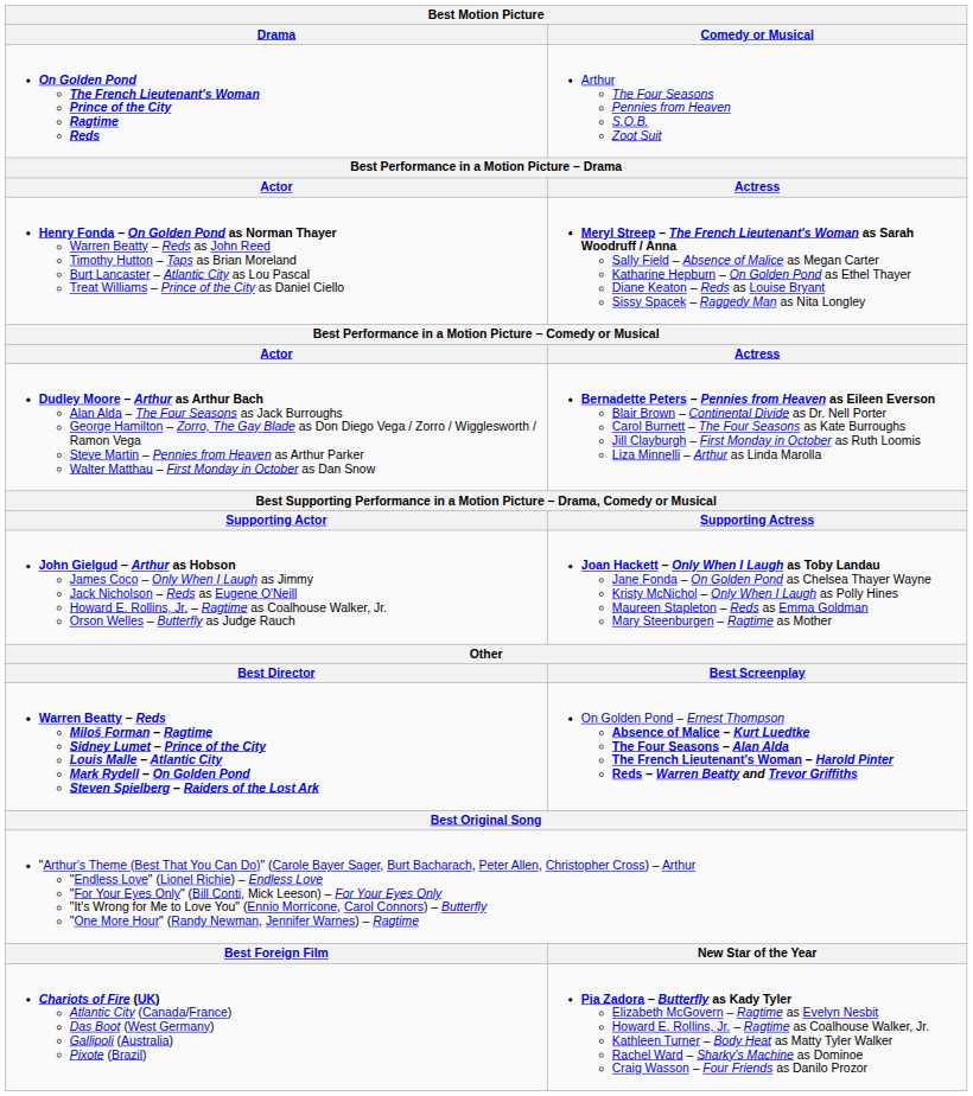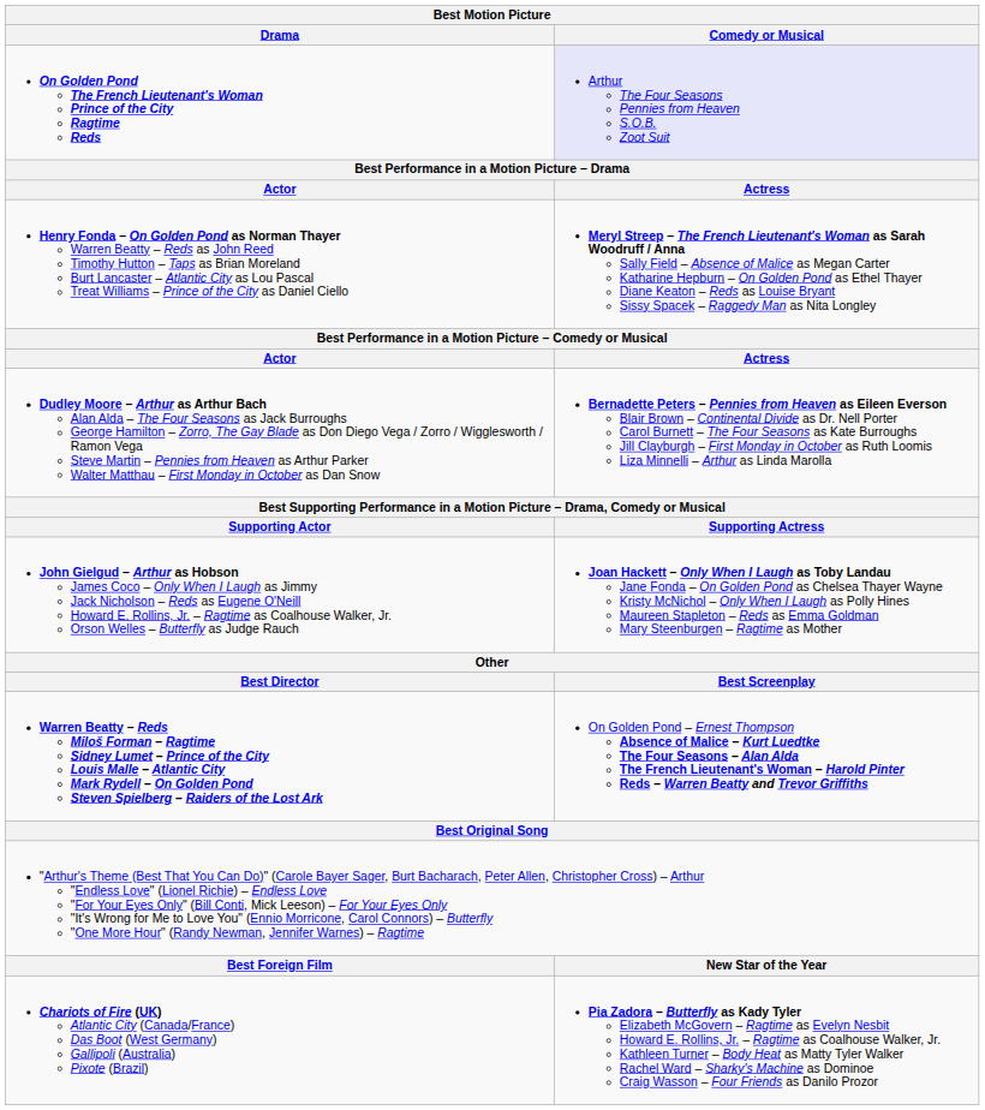row 3 | Comedy or Musical: no background -> lavender background
